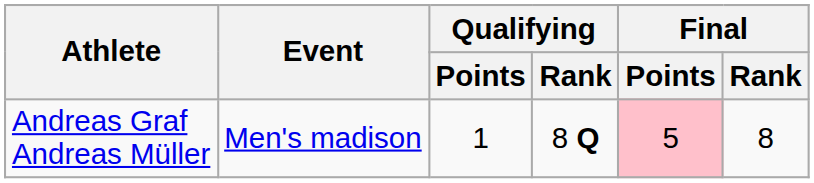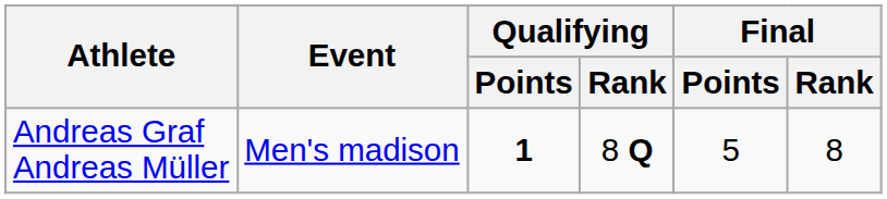Andreas Graf Andreas Müller | Qualifying / Points: normal -> bold
Andreas Graf Andreas Müller | Final / Points: pink background -> no background
